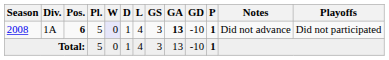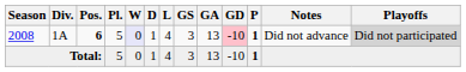2008 | GA: bold -> normal
2008 | GD: no background -> pink background
2008 | Playoffs: no background -> lightgrey background
